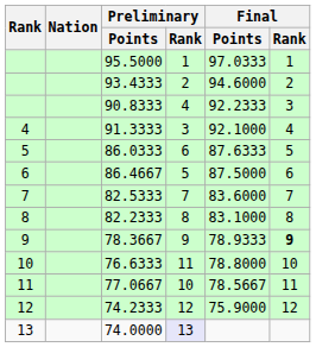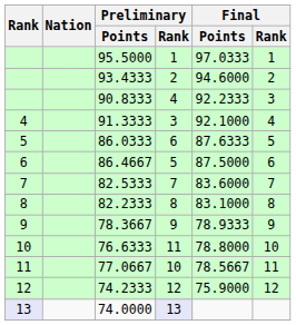78.3667 | Final / Rank: bold -> normal
74.0000 | Rank: no background -> lavender background
